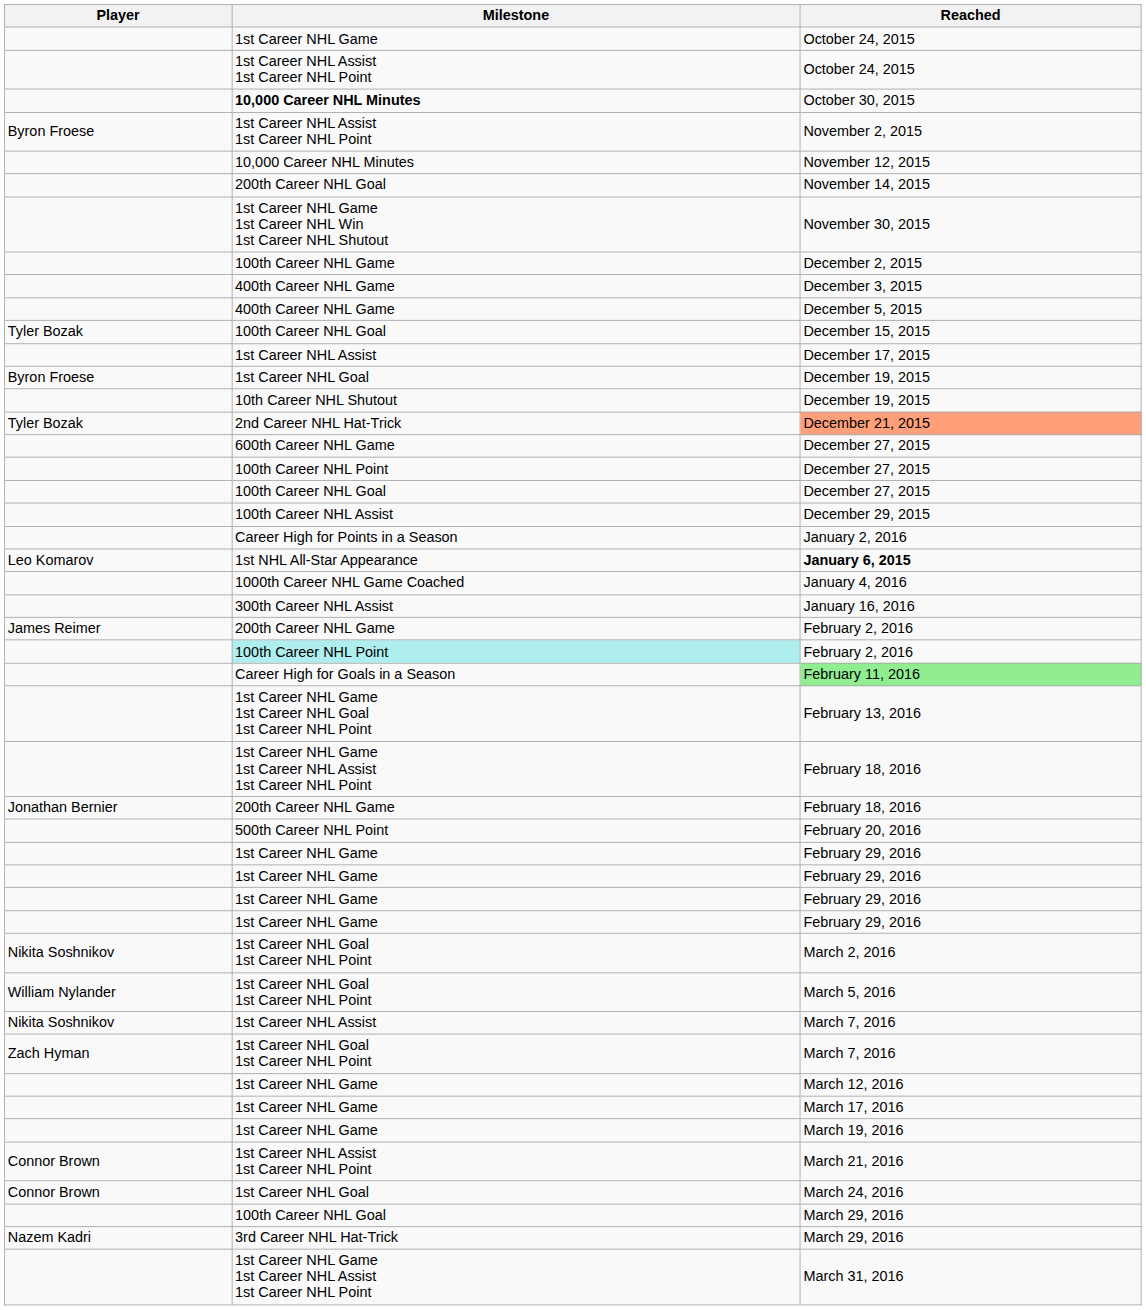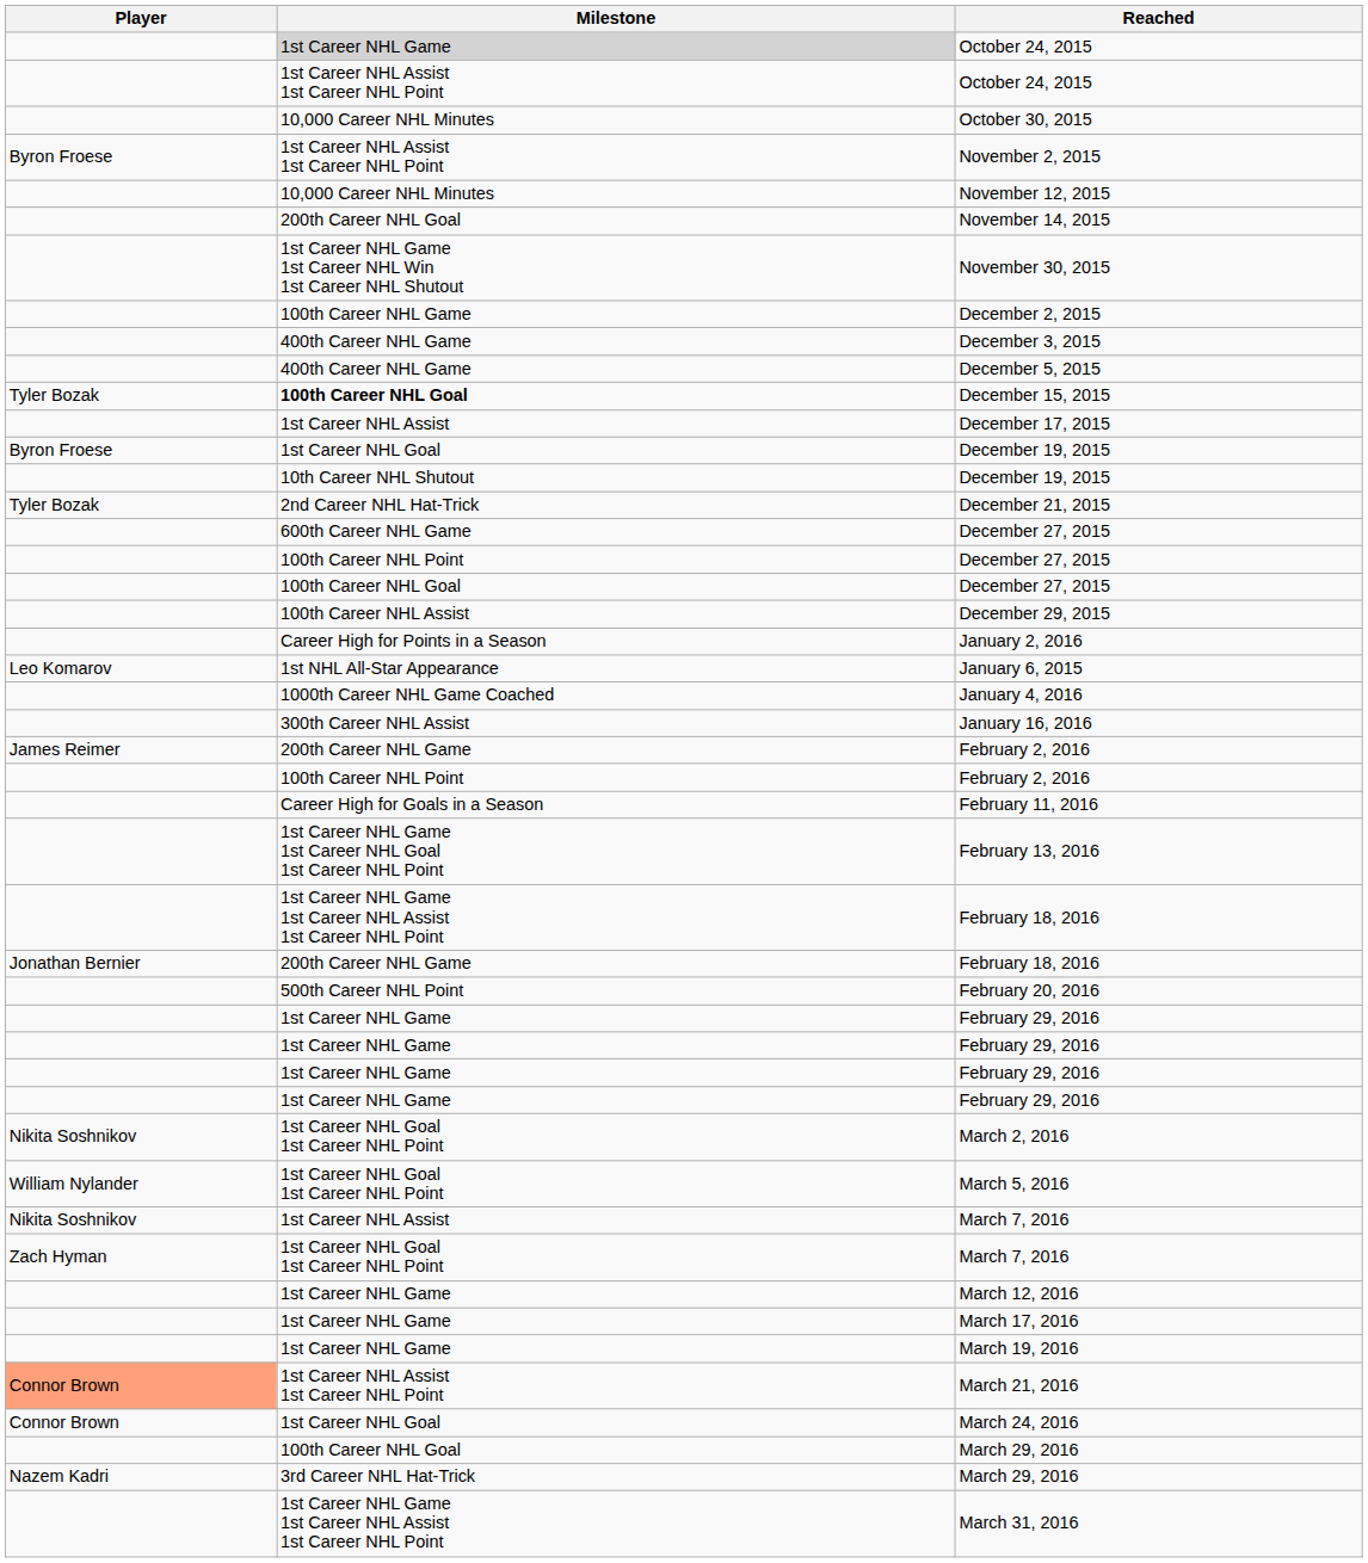row 2 | Milestone: no background -> lightgrey background
row 4 | Milestone: bold -> normal
row 12 | Milestone: normal -> bold
row 16 | Reached: lightsalmon background -> no background
row 22 | Reached: bold -> normal
row 26 | Milestone: paleturquoise background -> no background
row 27 | Reached: lightgreen background -> no background
row 43 | Player: no background -> lightsalmon background
